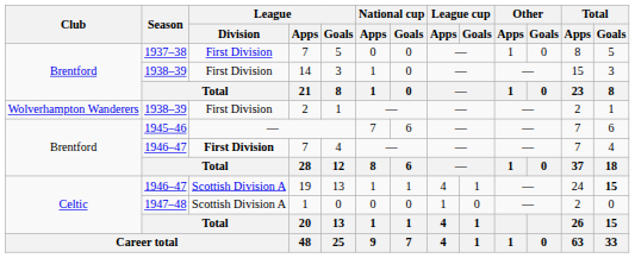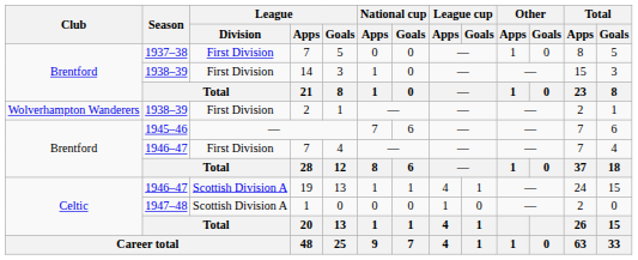1946–47 / 7 | League / Division: bold -> normal
19 | Total / Goals: bold -> normal
